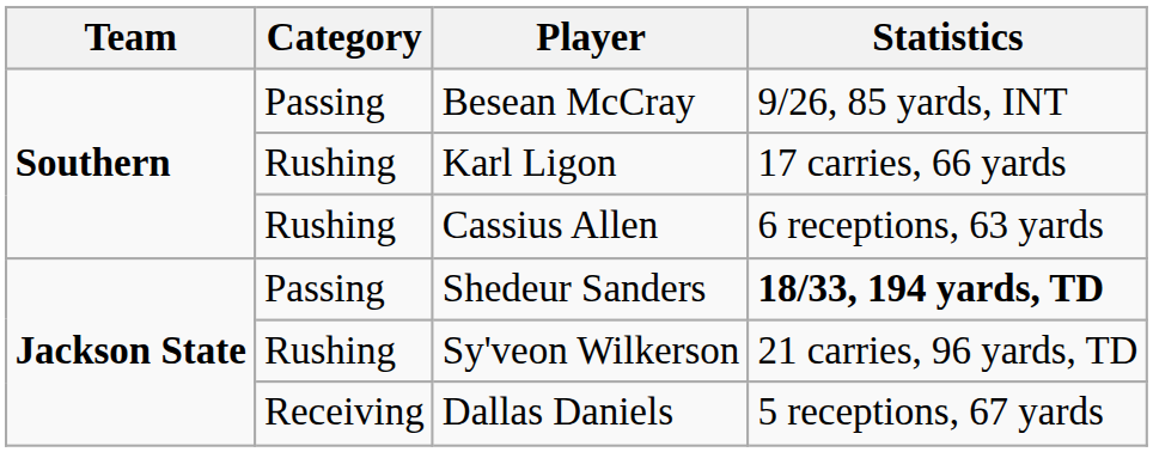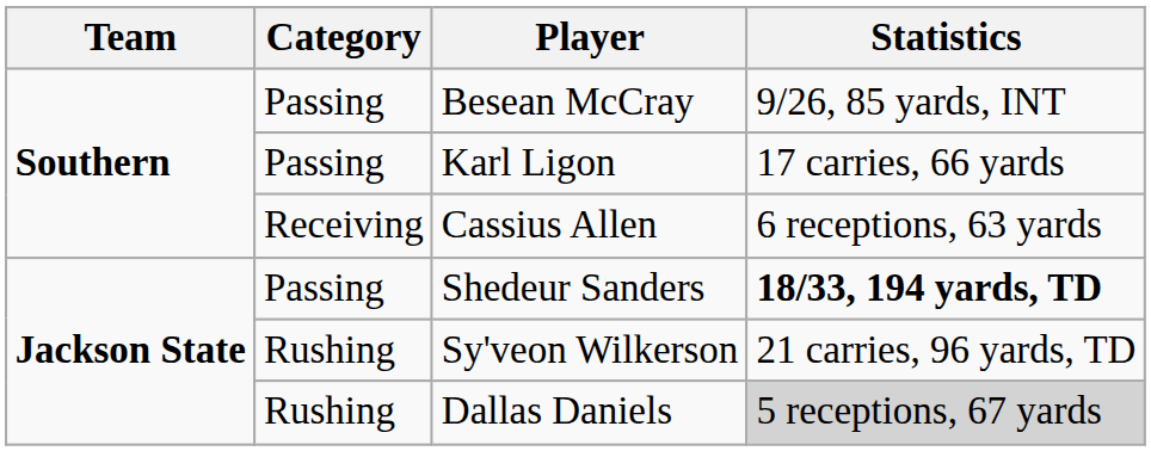Karl Ligon | Category: Rushing -> Passing
Cassius Allen | Category: Rushing -> Receiving
Dallas Daniels | Category: Receiving -> Rushing
Dallas Daniels | Statistics: no background -> lightgrey background
